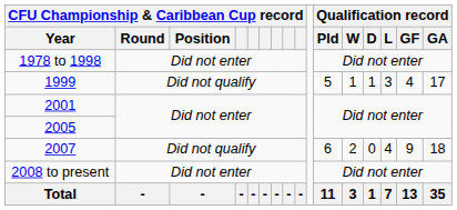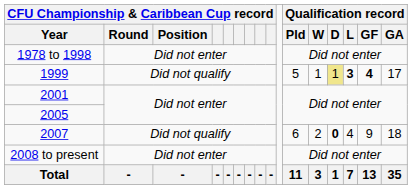1999 | Qualification record / D: no background -> khaki background
1999 | Qualification record / L: normal -> bold
1999 | Qualification record / GF: normal -> bold
2007 | Qualification record / D: normal -> bold
